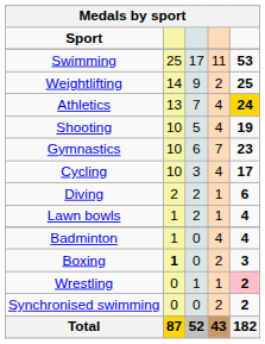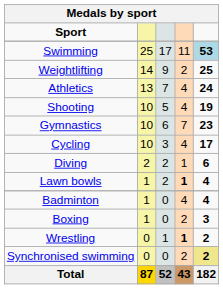Swimming | column 5: no background -> lightblue background
Athletics | column 5: gold background -> no background
Lawn bowls | column 4: normal -> bold
Boxing | column 2: bold -> normal
Wrestling | column 4: normal -> bold
Wrestling | column 5: pink background -> no background
Synchronised swimming | column 5: no background -> khaki background
